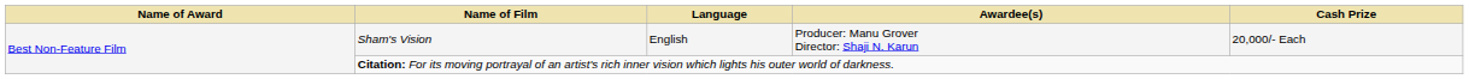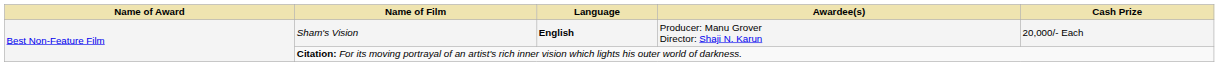Sham's Vision | Language: normal -> bold
